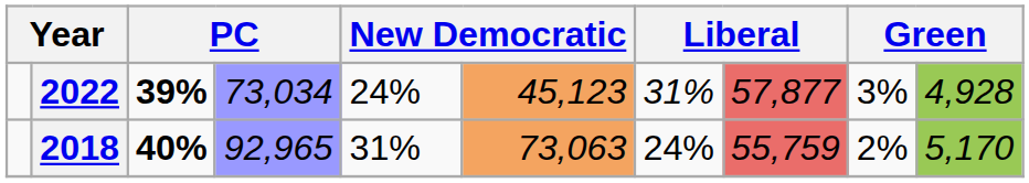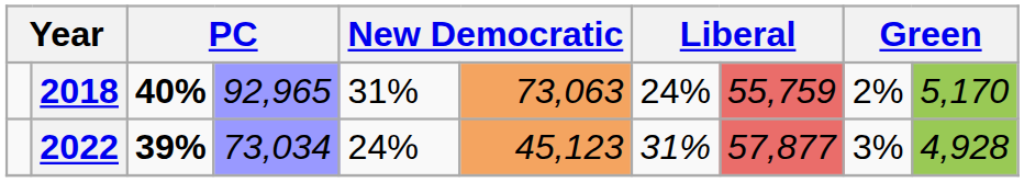rows swapped: 2022 <-> 2018
